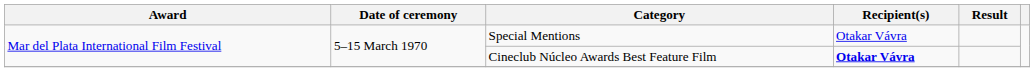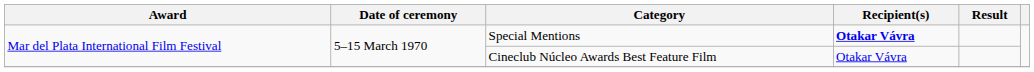Special Mentions | Recipient(s): normal -> bold
Cineclub Núcleo Awards Best Feature Film | Recipient(s): bold -> normal
